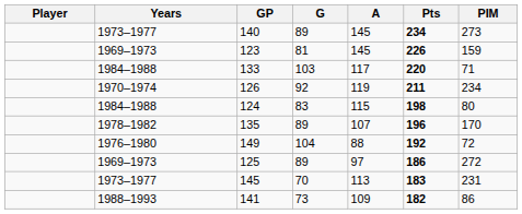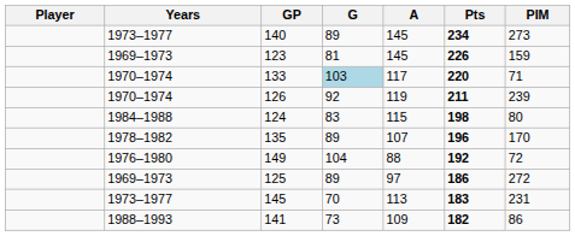133 | Years: 1984–1988 -> 1970–1974
133 | G: no background -> lightblue background
126 | PIM: 234 -> 239
